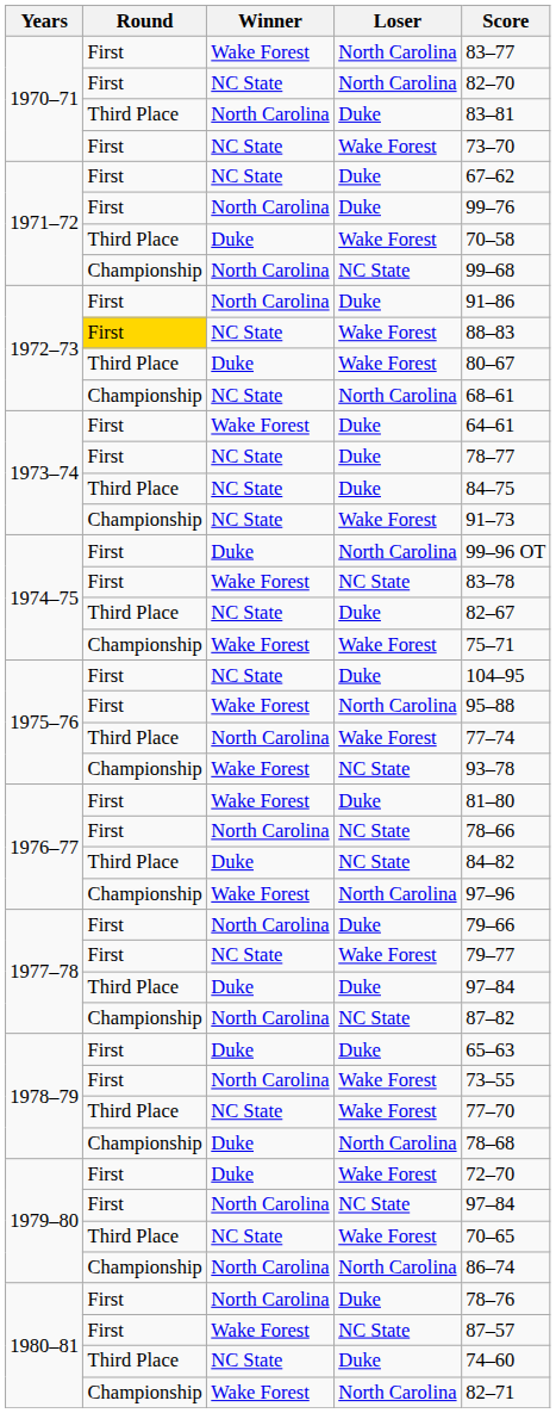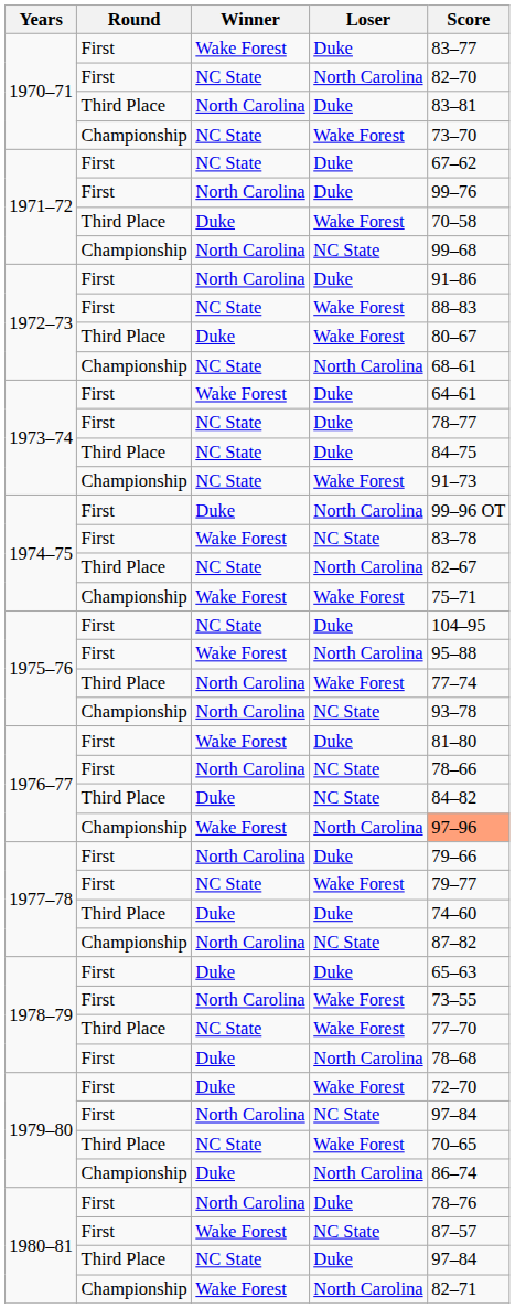row 2 | Loser: North Carolina -> Duke
row 5 | Round: First -> Championship
row 11 | Round: gold background -> no background
row 20 | Loser: Duke -> North Carolina
row 25 | Winner: Wake Forest -> North Carolina
row 29 | Score: no background -> lightsalmon background
row 32 | Score: 97–84 -> 74–60
row 37 | Round: Championship -> First
row 41 | Winner: North Carolina -> Duke
row 44 | Score: 74–60 -> 97–84
